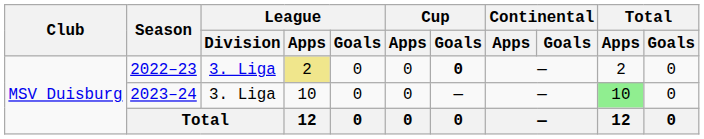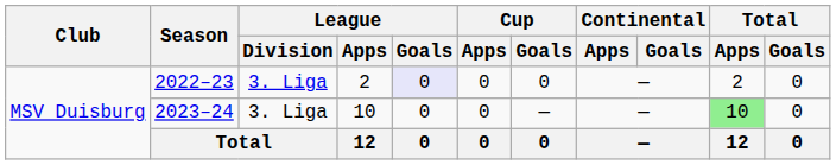2022–23 | League / Apps: khaki background -> no background
2022–23 | League / Goals: no background -> lavender background
2022–23 | Cup / Goals: bold -> normal
